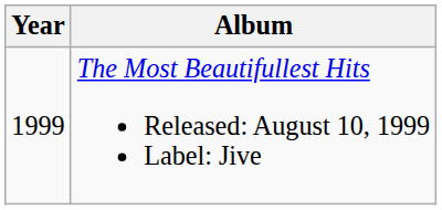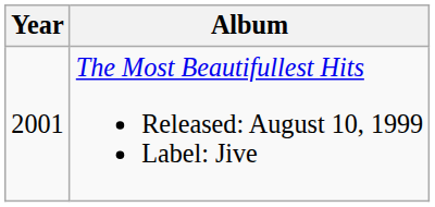row 2 | Year: 1999 -> 2001
